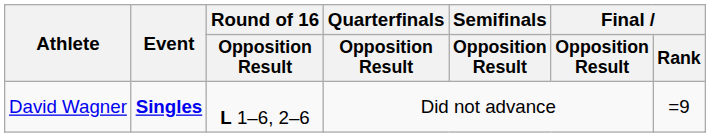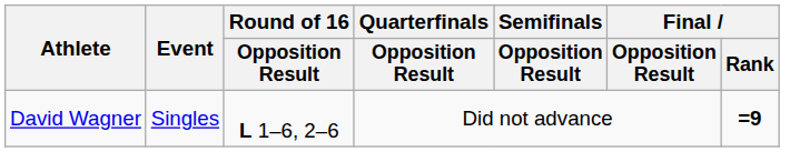David Wagner | Event: bold -> normal
David Wagner | Final / Rank: normal -> bold
